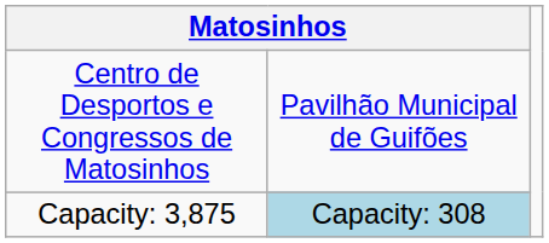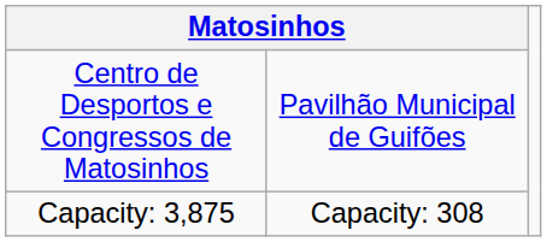Capacity: 3,875 | column 2: lightblue background -> no background
